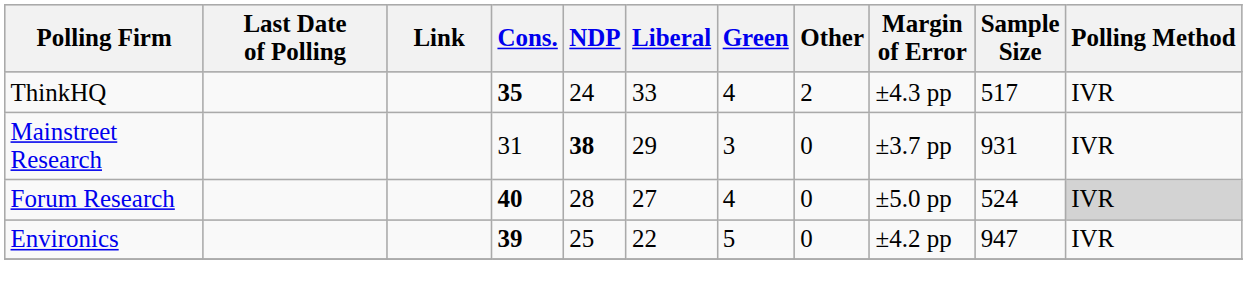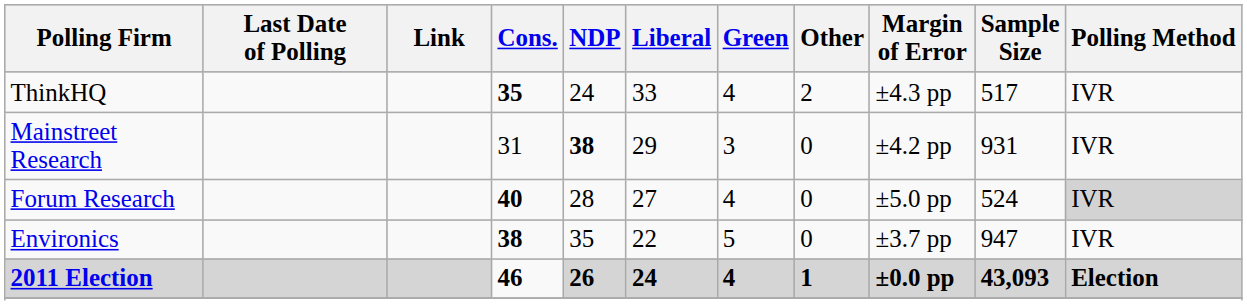Mainstreet Research | Margin of Error: ±3.7 pp -> ±4.2 pp
Environics | Cons.: 39 -> 38
Environics | NDP: 25 -> 35
Environics | Margin of Error: ±4.2 pp -> ±3.7 pp
+ row: 2011 Election | 46 | 26 | 24 | 4 | 1 | ±0.0 pp | 43,093 | Election
